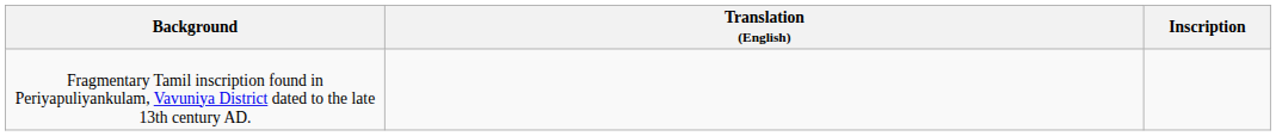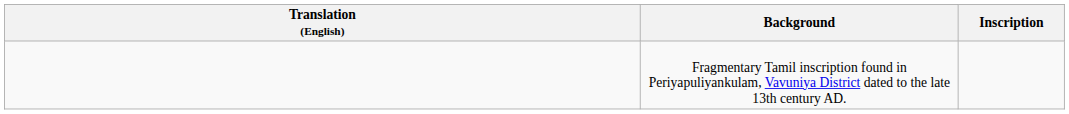columns swapped: Background <-> Translation (English)
